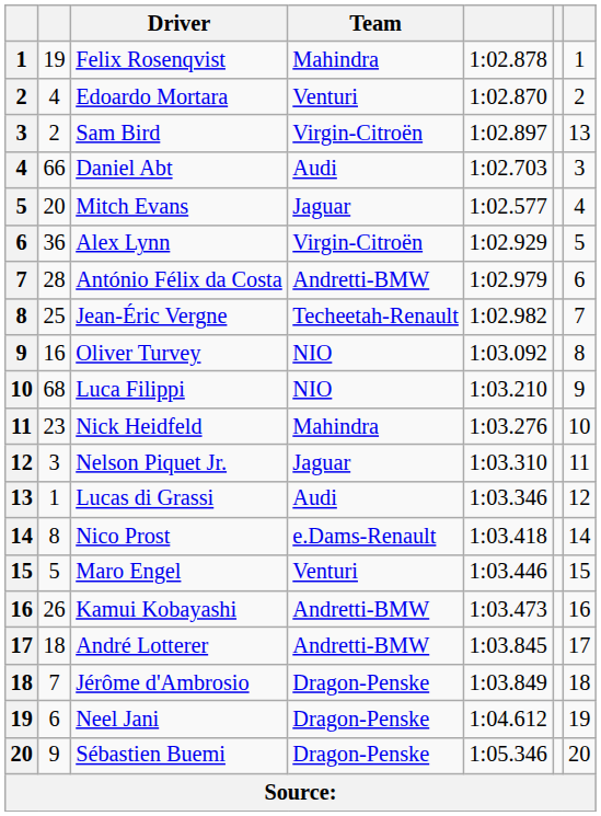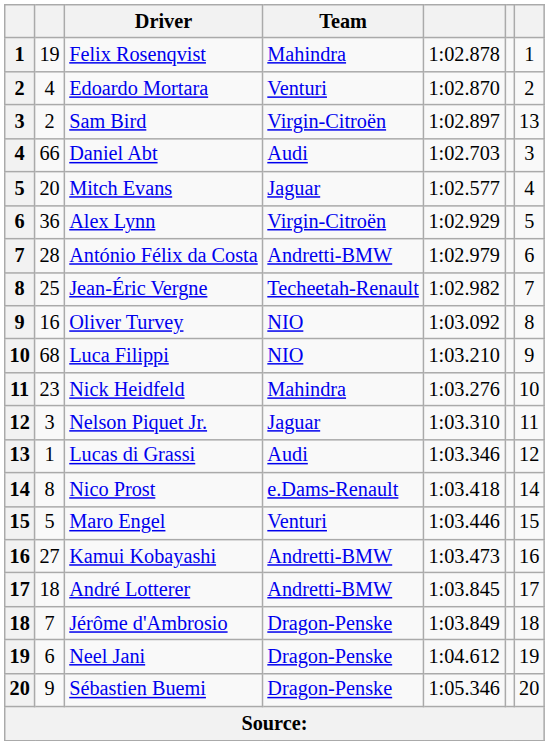Kamui Kobayashi | column 2: 26 -> 27
